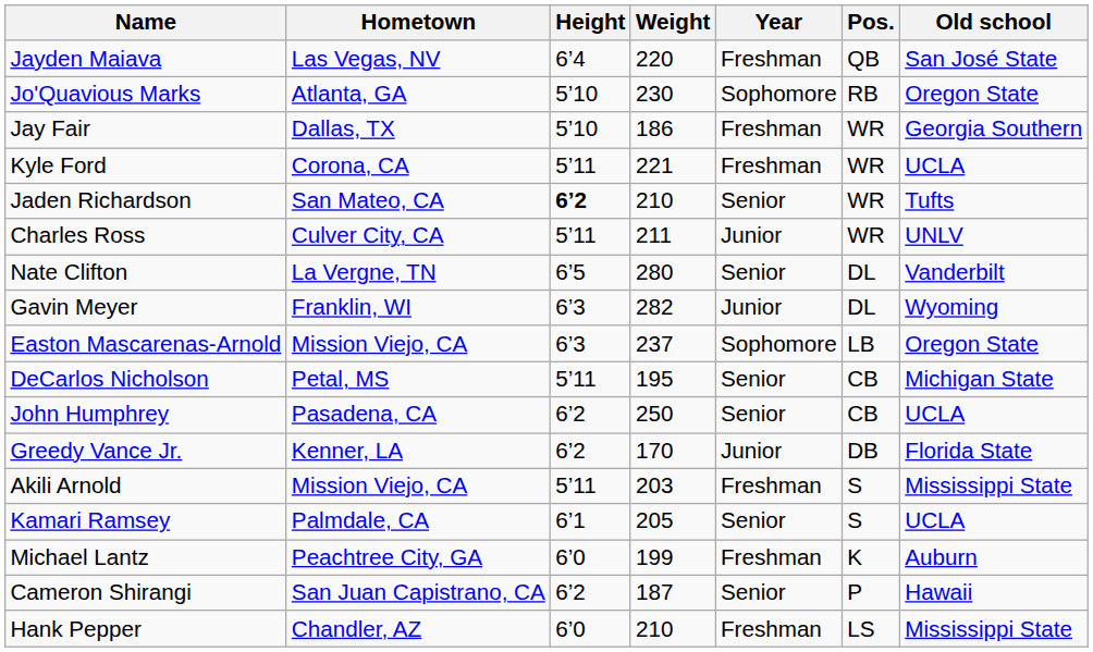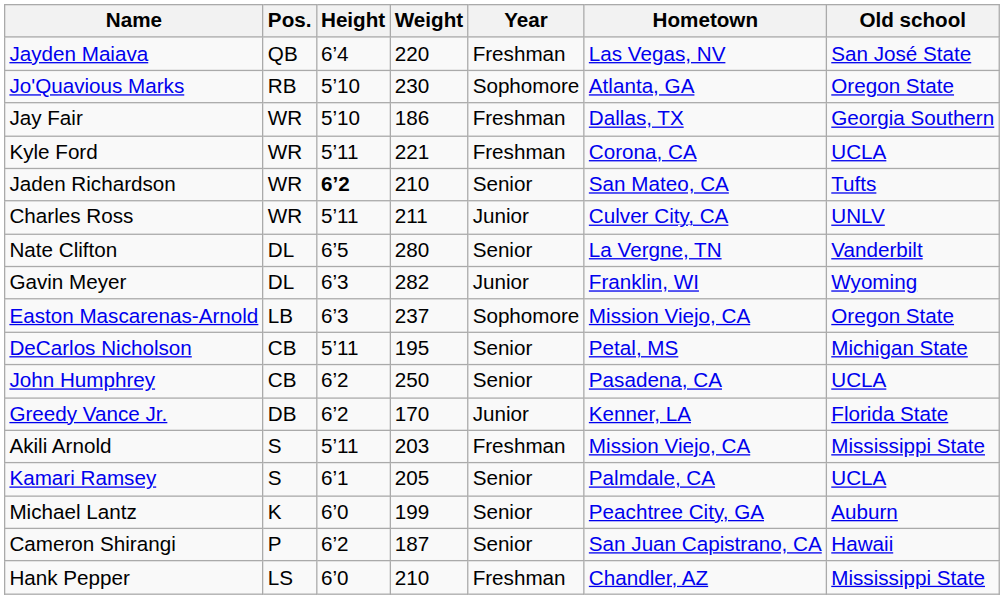columns swapped: Pos. <-> Hometown
Michael Lantz | Year: Freshman -> Senior
